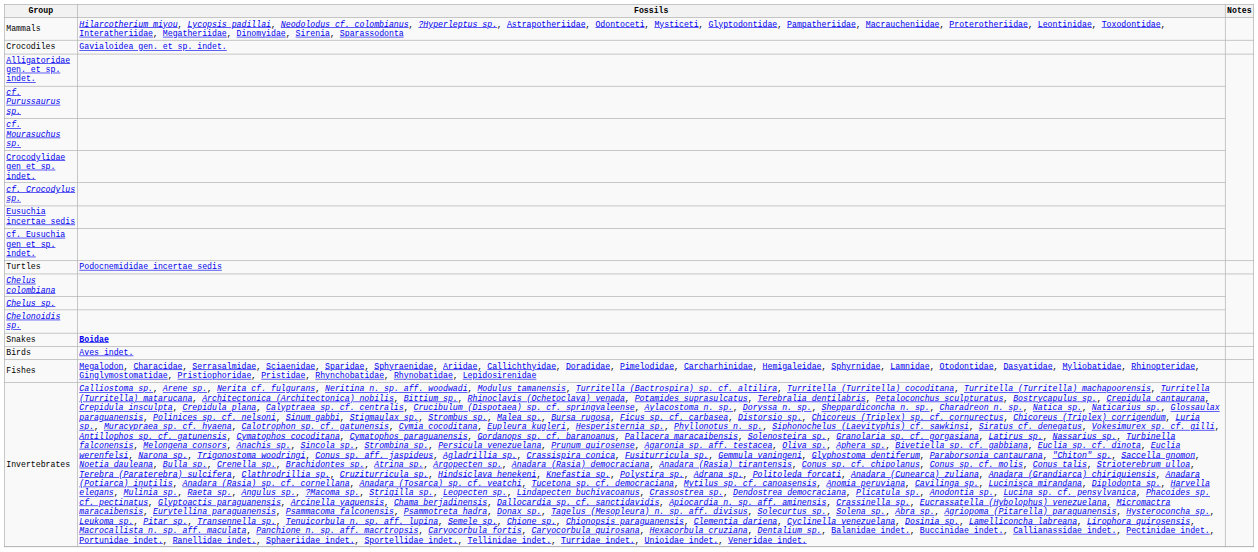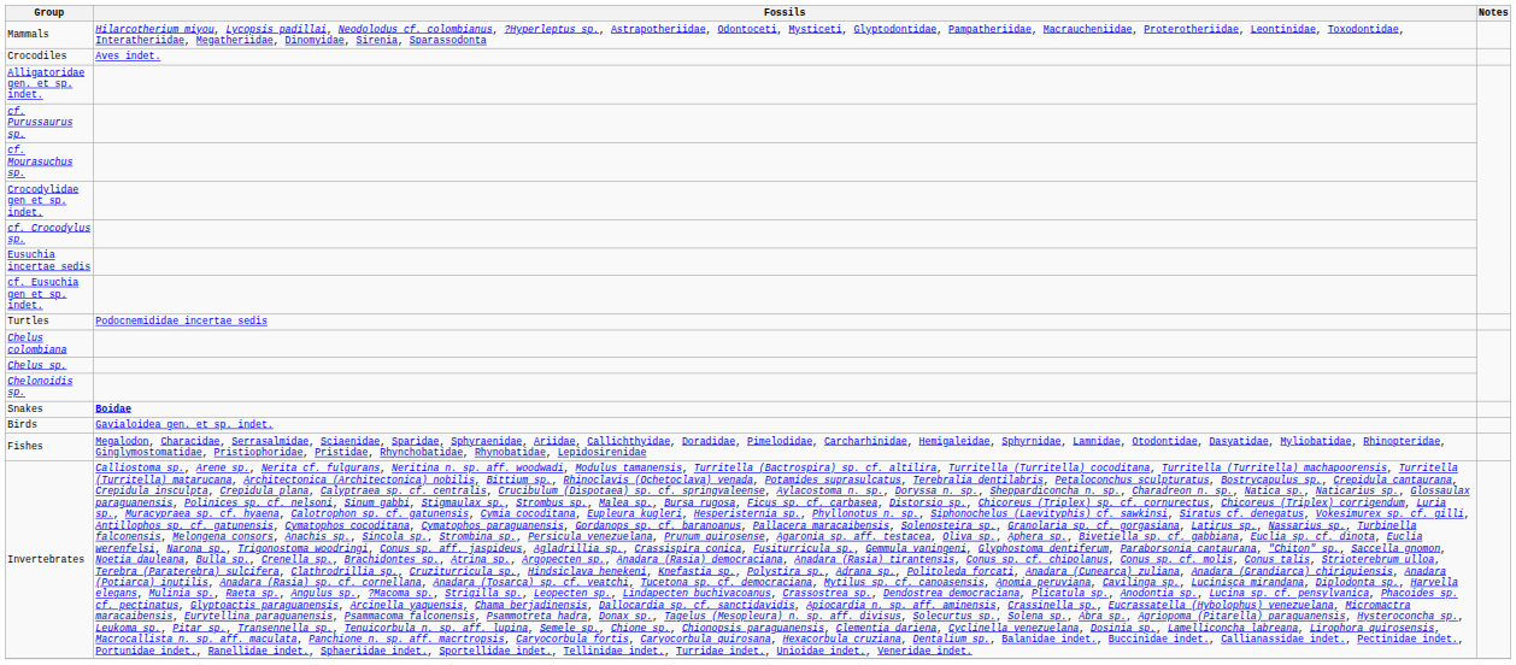Crocodiles | Fossils: Gavialoidea gen. et sp. indet. -> Aves indet.
Birds | Fossils: Aves indet. -> Gavialoidea gen. et sp. indet.
